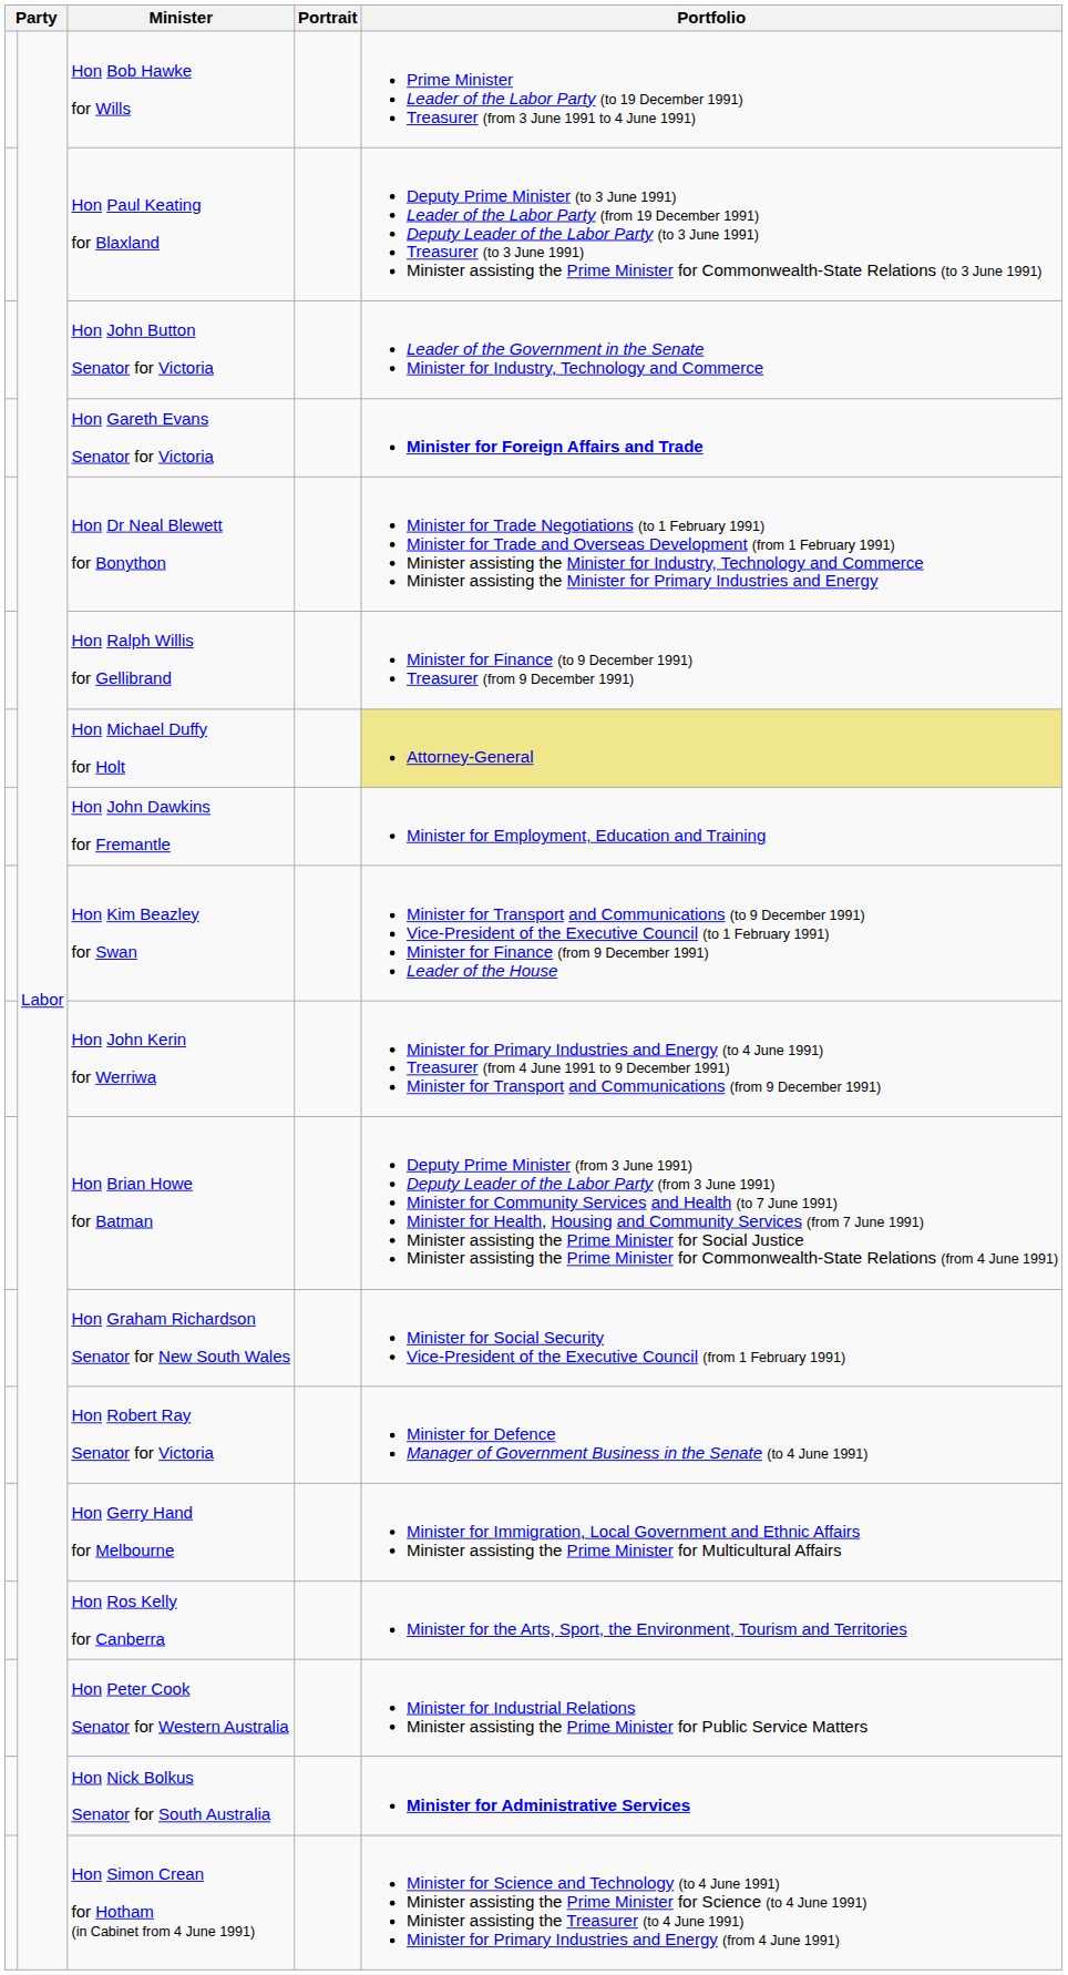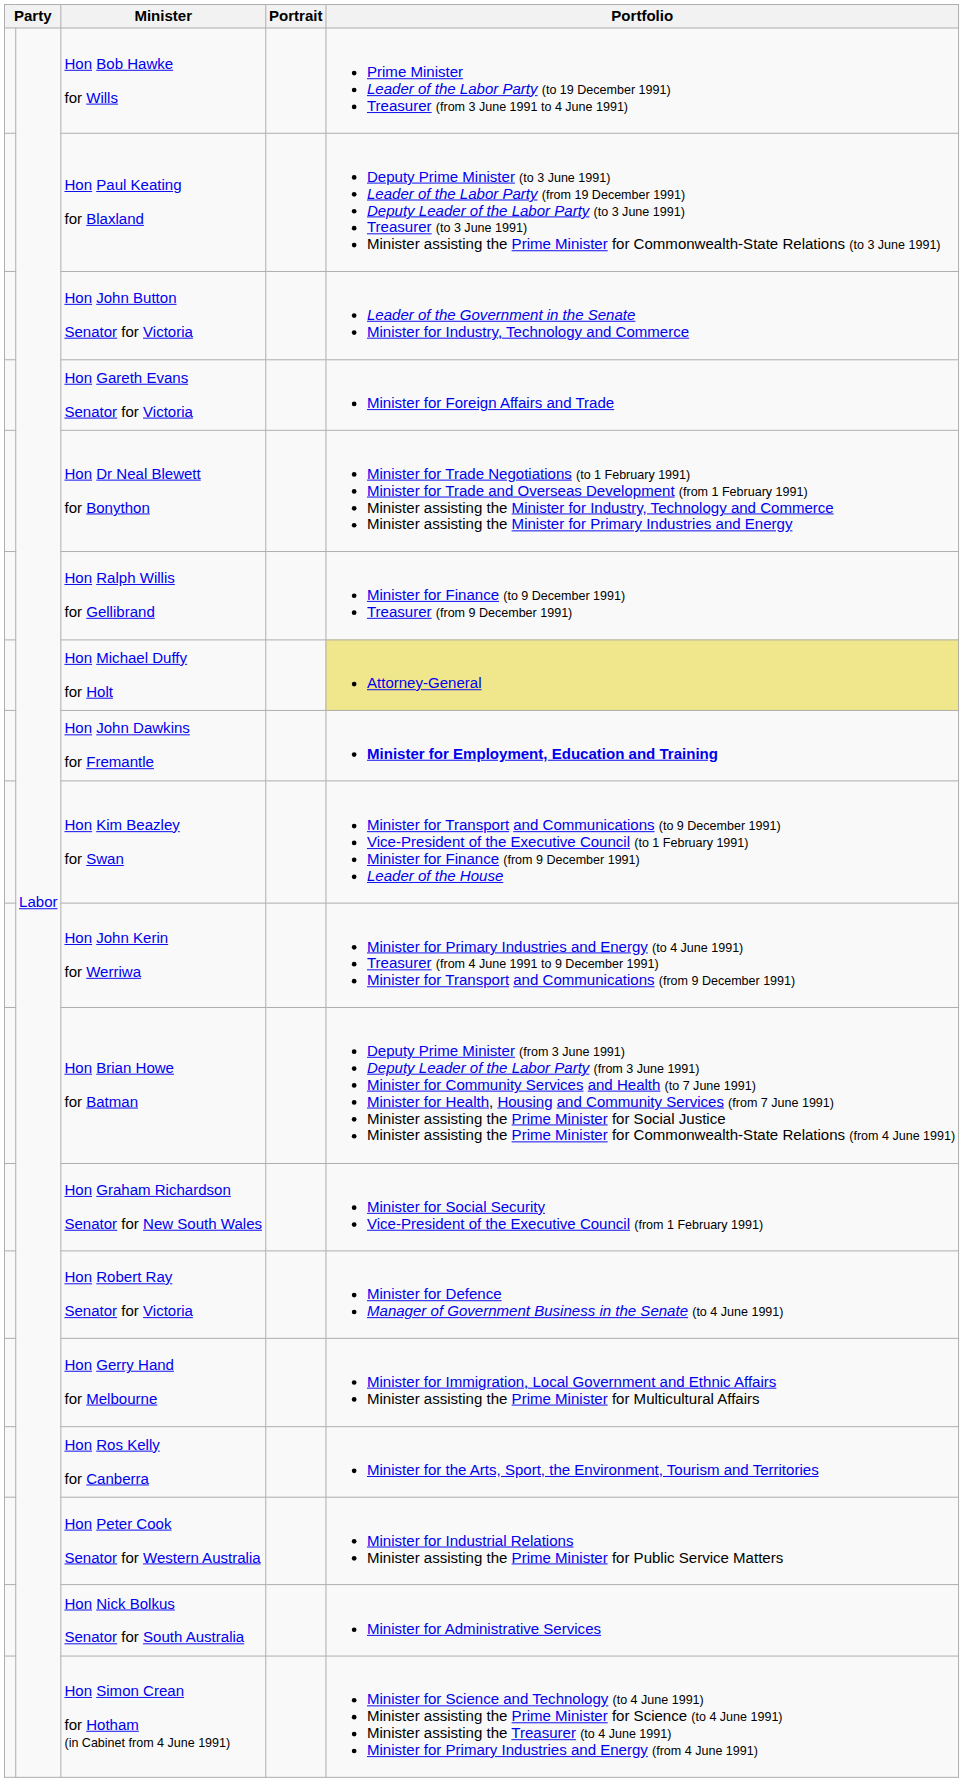Hon Gareth Evans Senator for Victoria | Portfolio: bold -> normal
Hon John Dawkins for Fremantle | Portfolio: normal -> bold
Hon Nick Bolkus Senator for South Australia | Portfolio: bold -> normal
